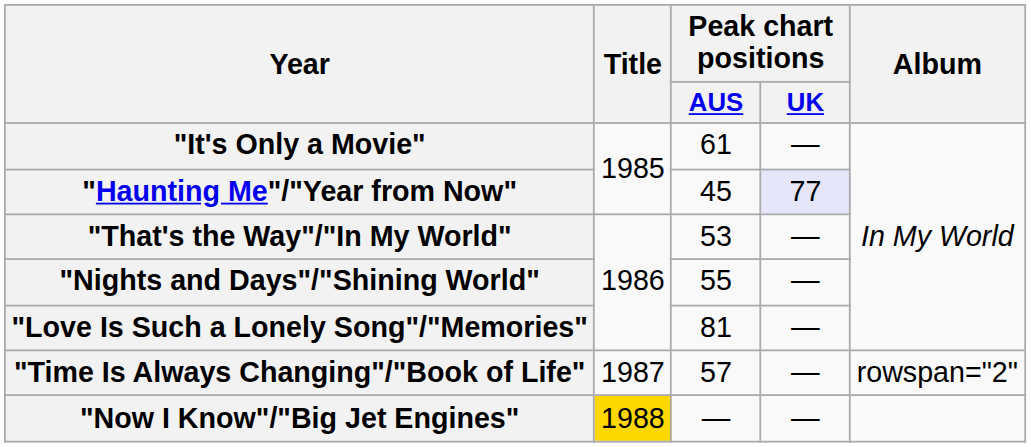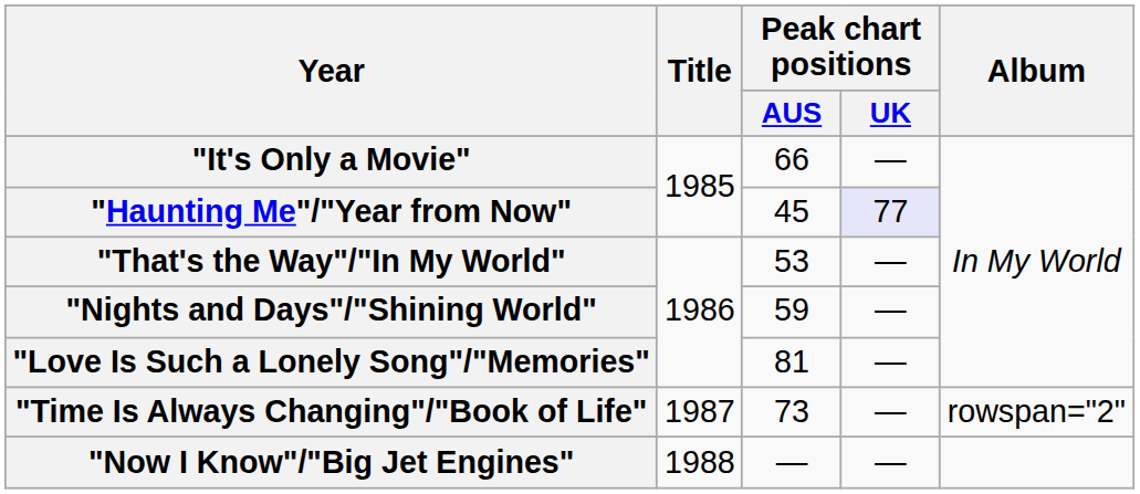"It's Only a Movie" | Peak chart positions / AUS: 61 -> 66
"Nights and Days"/"Shining World" | Peak chart positions / AUS: 55 -> 59
"Time Is Always Changing"/"Book of Life" | Peak chart positions / AUS: 57 -> 73
"Now I Know"/"Big Jet Engines" | Title: gold background -> no background
